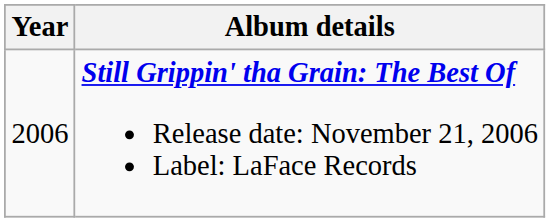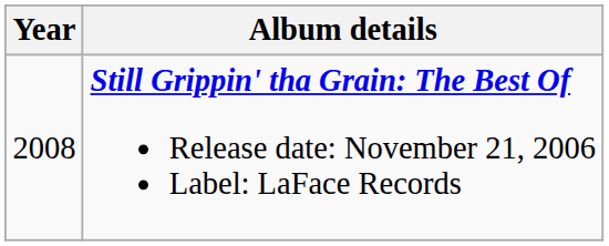row 2 | Year: 2006 -> 2008
